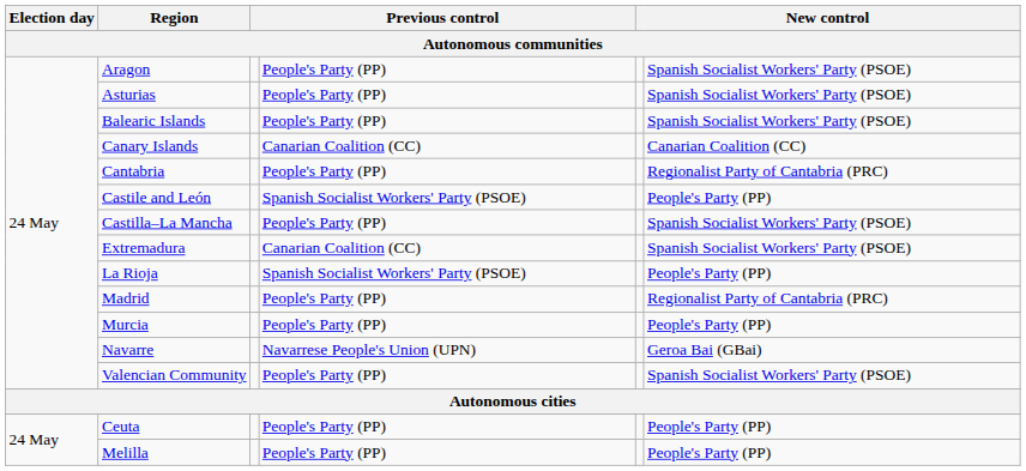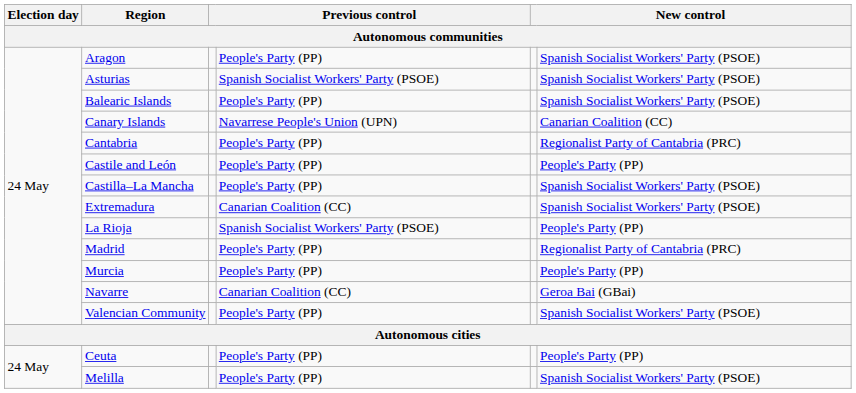Asturias | column 4: People's Party (PP) -> Spanish Socialist Workers' Party (PSOE)
Canary Islands | column 4: Canarian Coalition (CC) -> Navarrese People's Union (UPN)
Castile and León | column 4: Spanish Socialist Workers' Party (PSOE) -> People's Party (PP)
Navarre | column 4: Navarrese People's Union (UPN) -> Canarian Coalition (CC)
Melilla | column 6: People's Party (PP) -> Spanish Socialist Workers' Party (PSOE)
